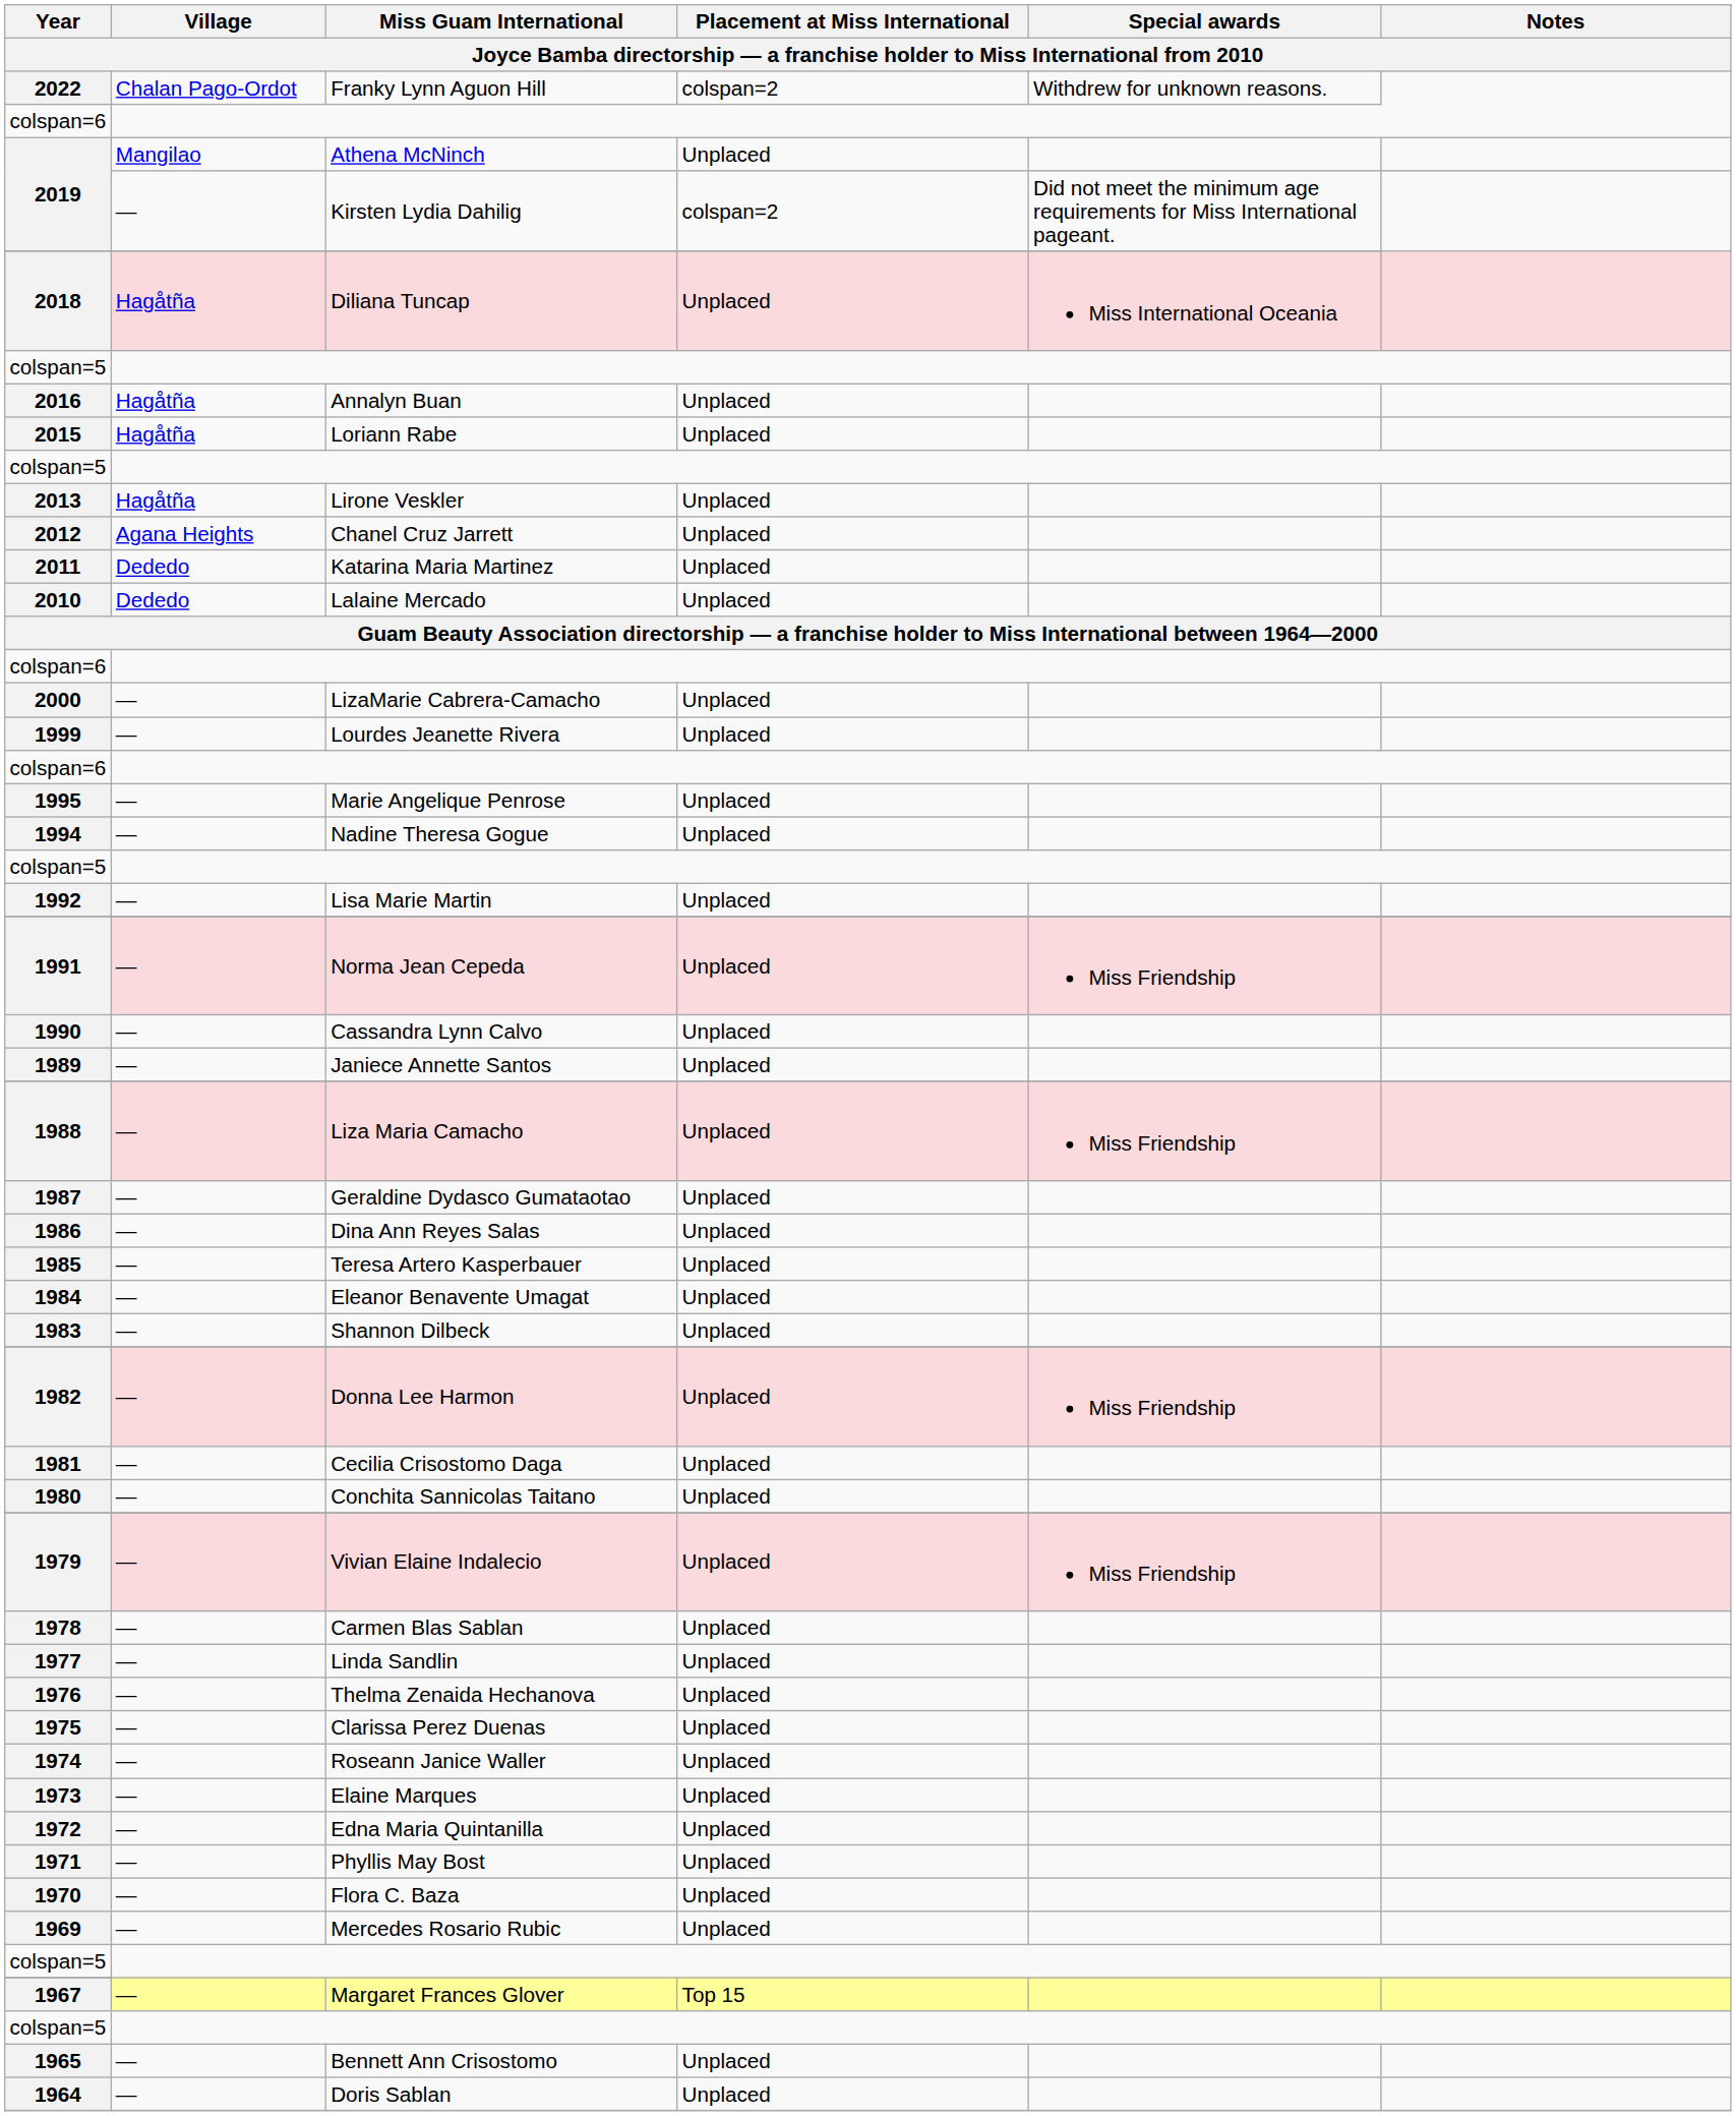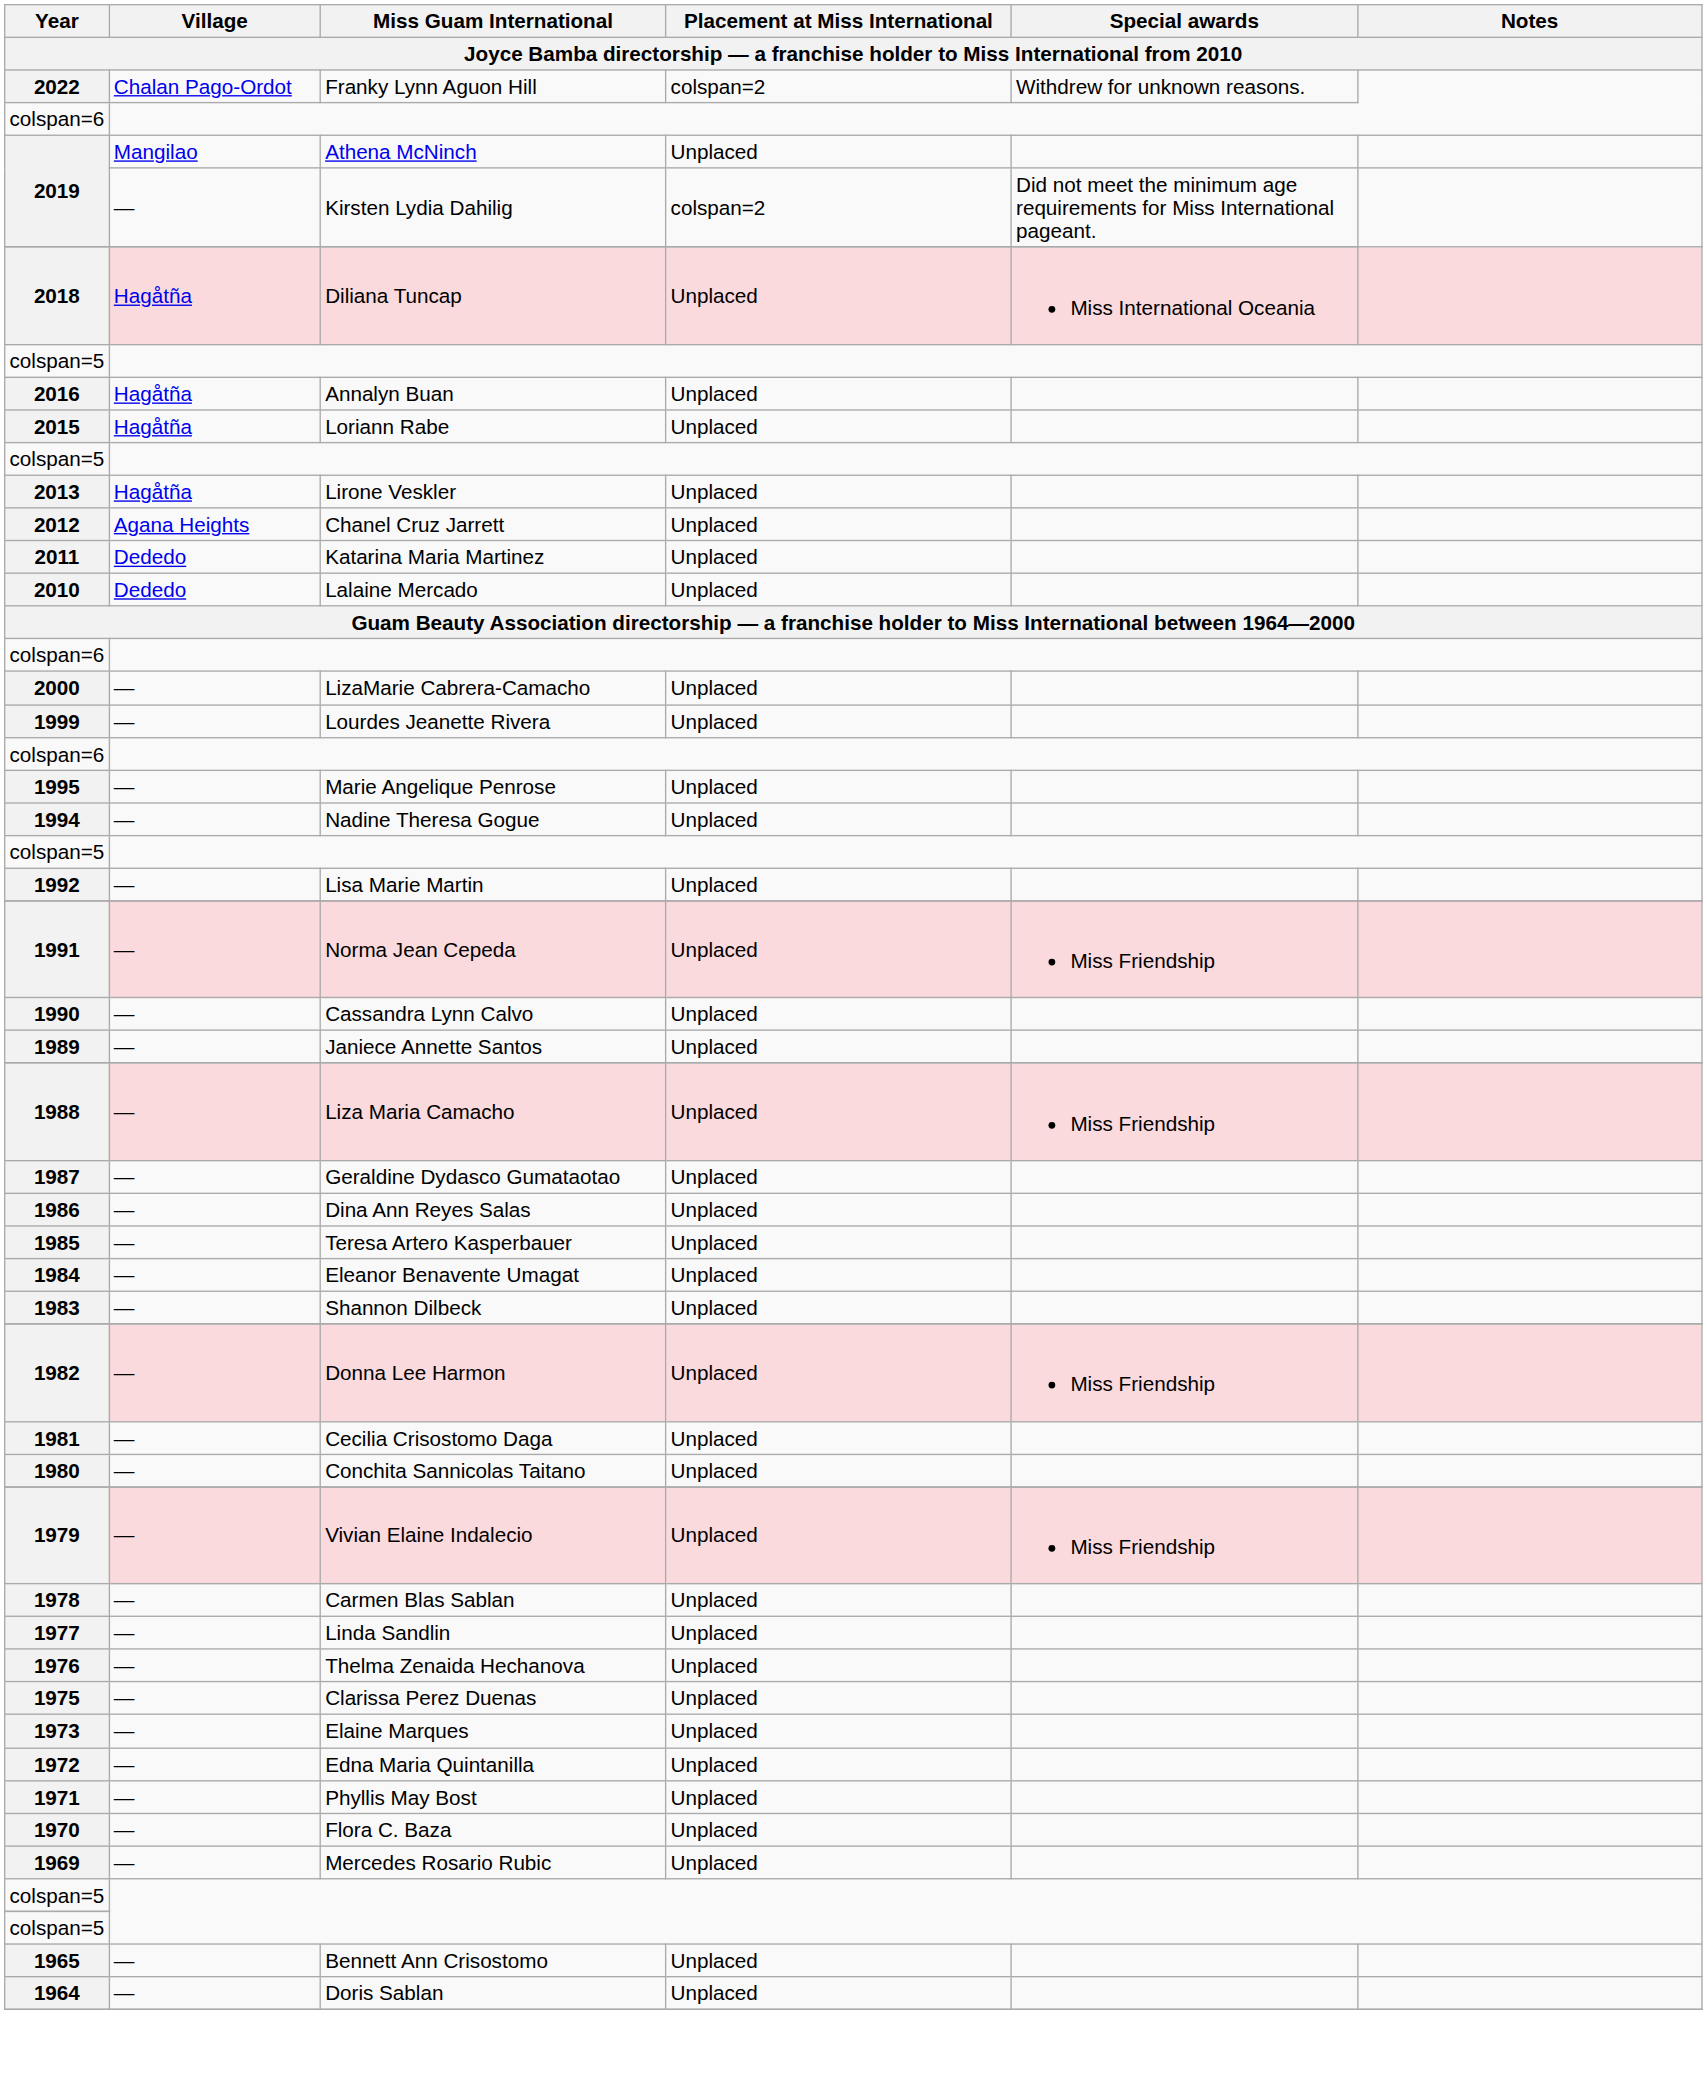- row: 1974 | — | Roseann Janice Waller | Unplaced
- row: 1967 | — | Margaret Frances Glover | Top 15
